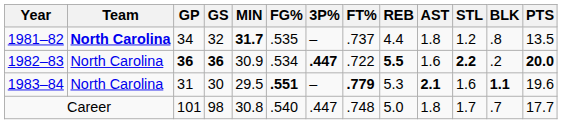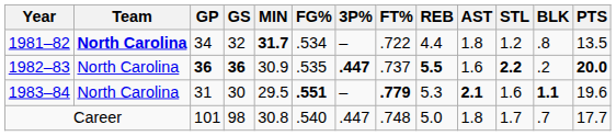1981–82 | FG%: .535 -> .534
1981–82 | FT%: .737 -> .722
1982–83 | FG%: .534 -> .535
1982–83 | FT%: .722 -> .737
